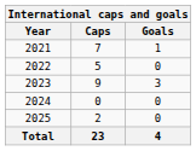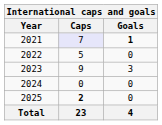2021 | Caps: no background -> lavender background
2021 | Goals: normal -> bold
2025 | Caps: normal -> bold
